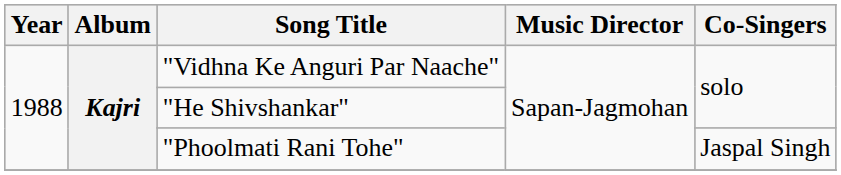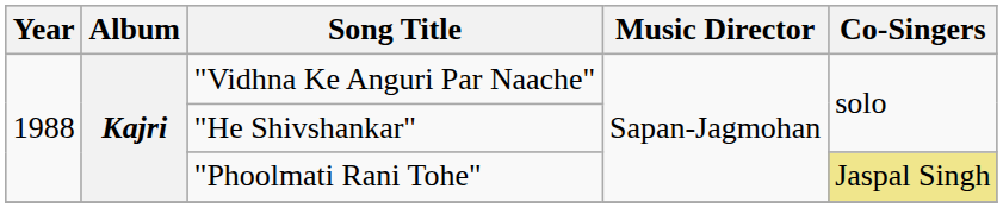"Phoolmati Rani Tohe" | Co-Singers: no background -> khaki background
